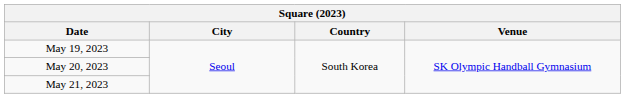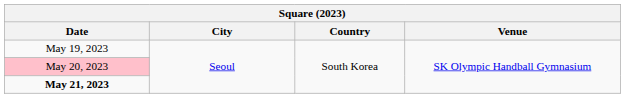May 20, 2023 | Date: no background -> pink background
May 21, 2023 | Date: normal -> bold
